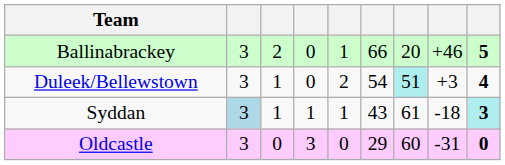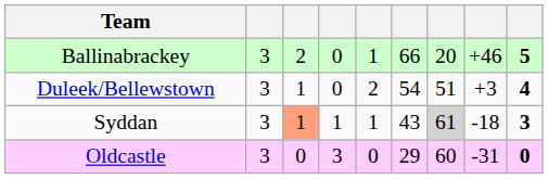Duleek/Bellewstown | column 7: paleturquoise background -> no background
Syddan | column 2: lightblue background -> no background
Syddan | column 3: no background -> lightsalmon background
Syddan | column 7: no background -> lightgrey background
Syddan | column 9: paleturquoise background -> no background
